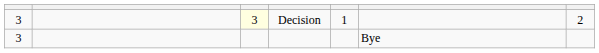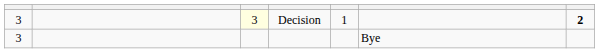Decision | column 7: normal -> bold
